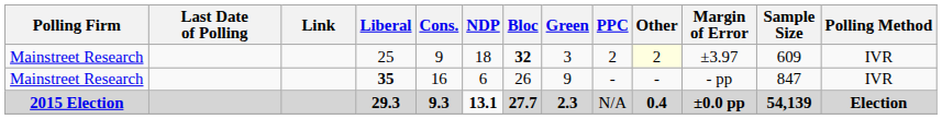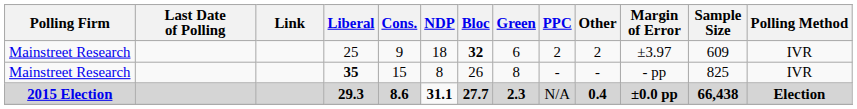25 | Green: 3 -> 6
25 | Other: lightyellow background -> no background
35 | Cons.: 16 -> 15
35 | NDP: 6 -> 8
35 | Green: 9 -> 8
35 | Sample Size: 847 -> 825
29.3 | Cons.: 9.3 -> 8.6
29.3 | NDP: 13.1 -> 31.1
29.3 | Sample Size: 54,139 -> 66,438
